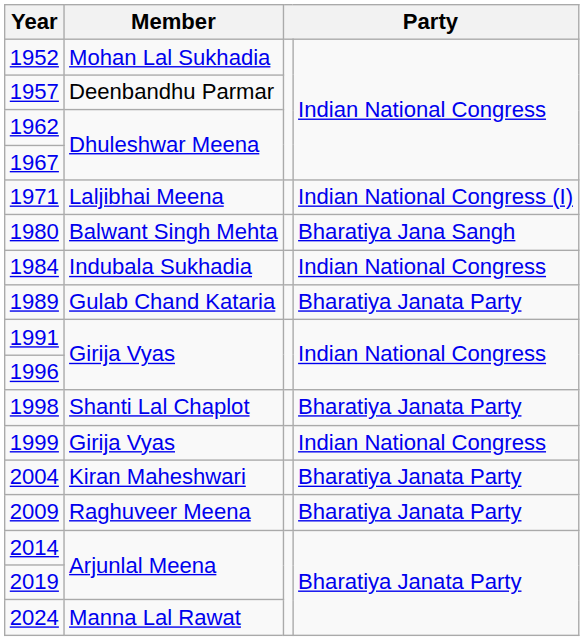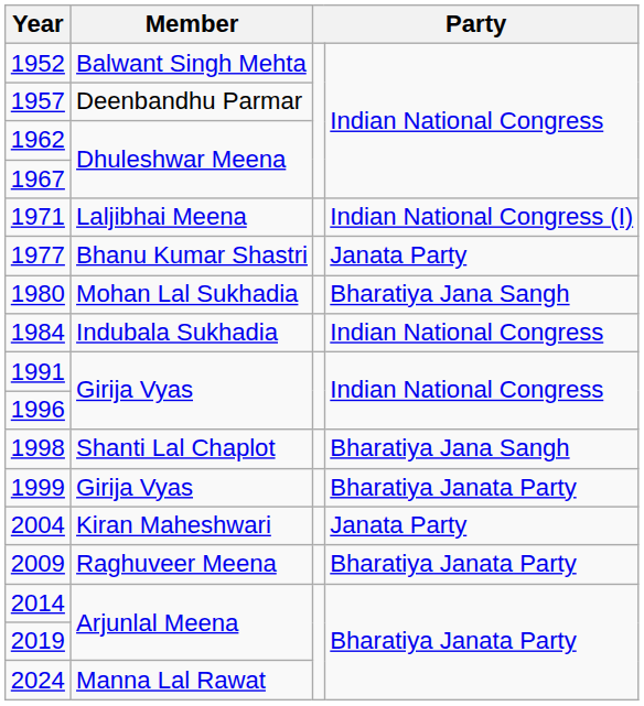1952 | Member: Mohan Lal Sukhadia -> Balwant Singh Mehta
+ row: 1977 | Bhanu Kumar Shastri | Janata Party
1980 | Member: Balwant Singh Mehta -> Mohan Lal Sukhadia
- row: 1989 | Gulab Chand Kataria | Bharatiya Janata Party
1998 | column 4: Bharatiya Janata Party -> Bharatiya Jana Sangh
1999 | column 4: Indian National Congress -> Bharatiya Janata Party
2004 | column 4: Bharatiya Janata Party -> Janata Party
